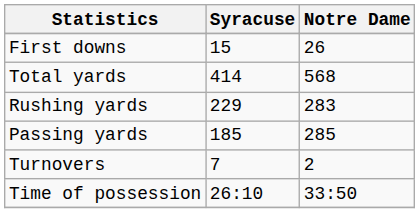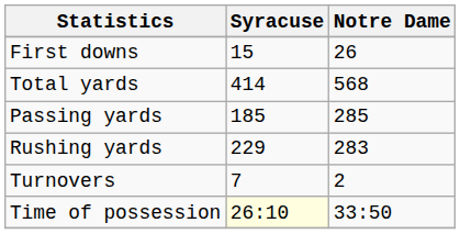rows swapped: Rushing yards <-> Passing yards
Time of possession | Syracuse: no background -> lightyellow background
